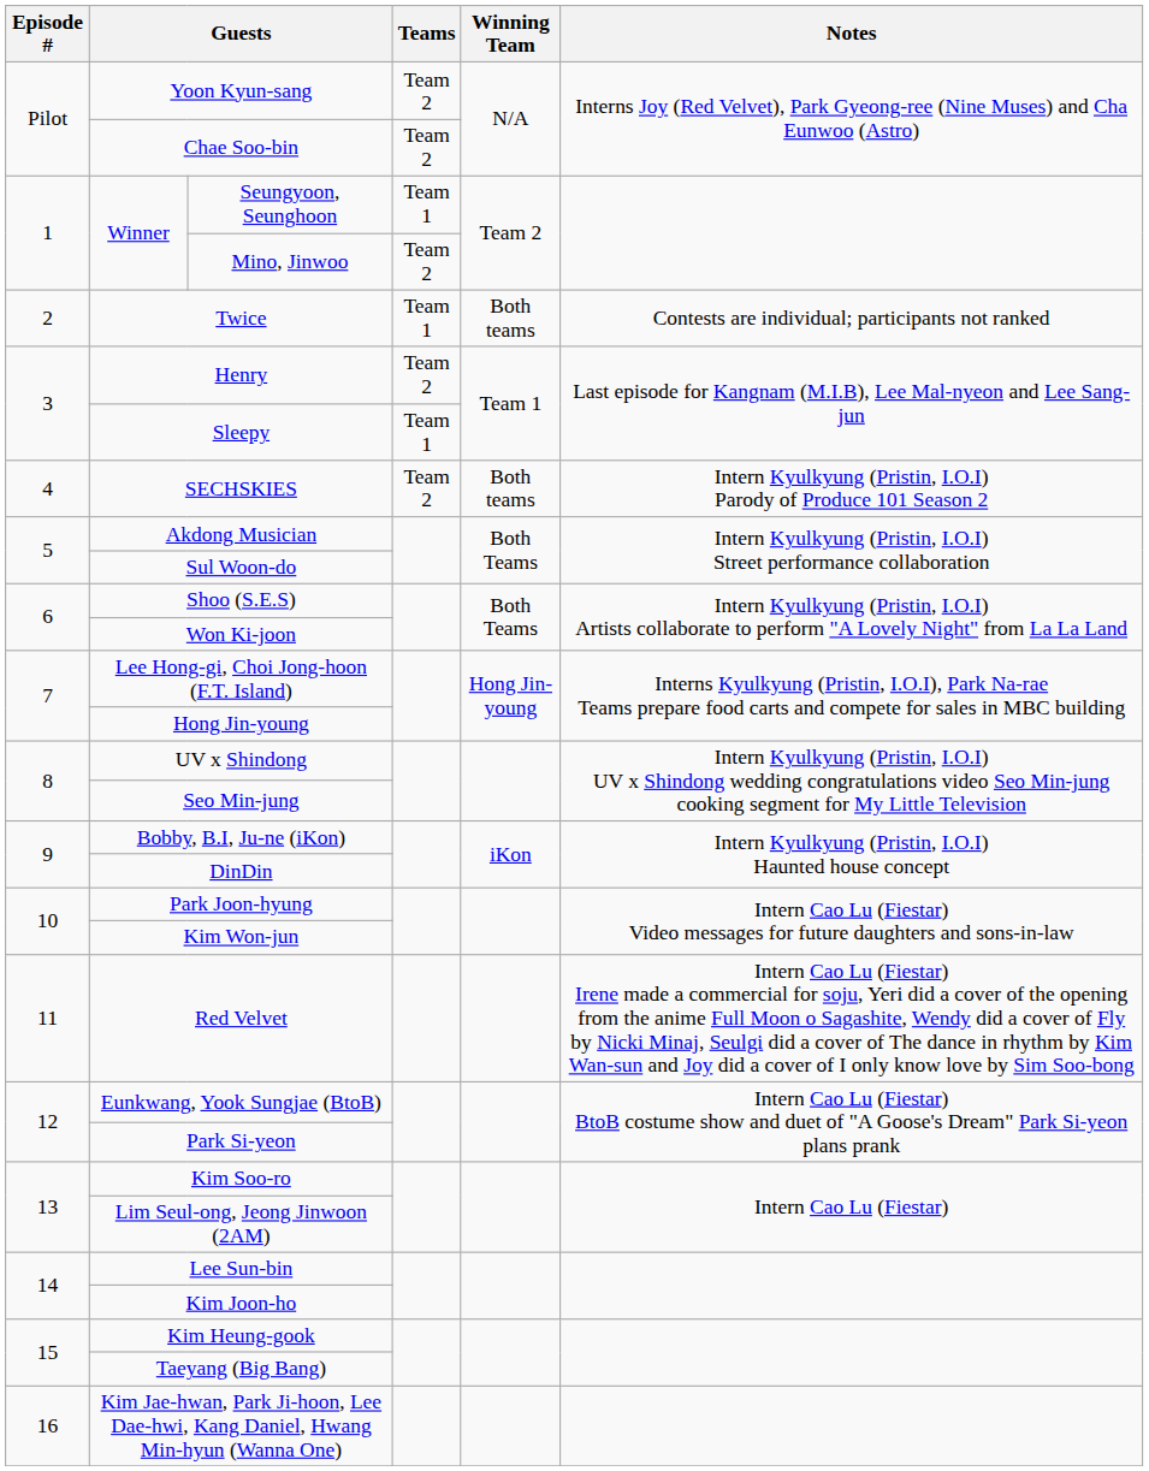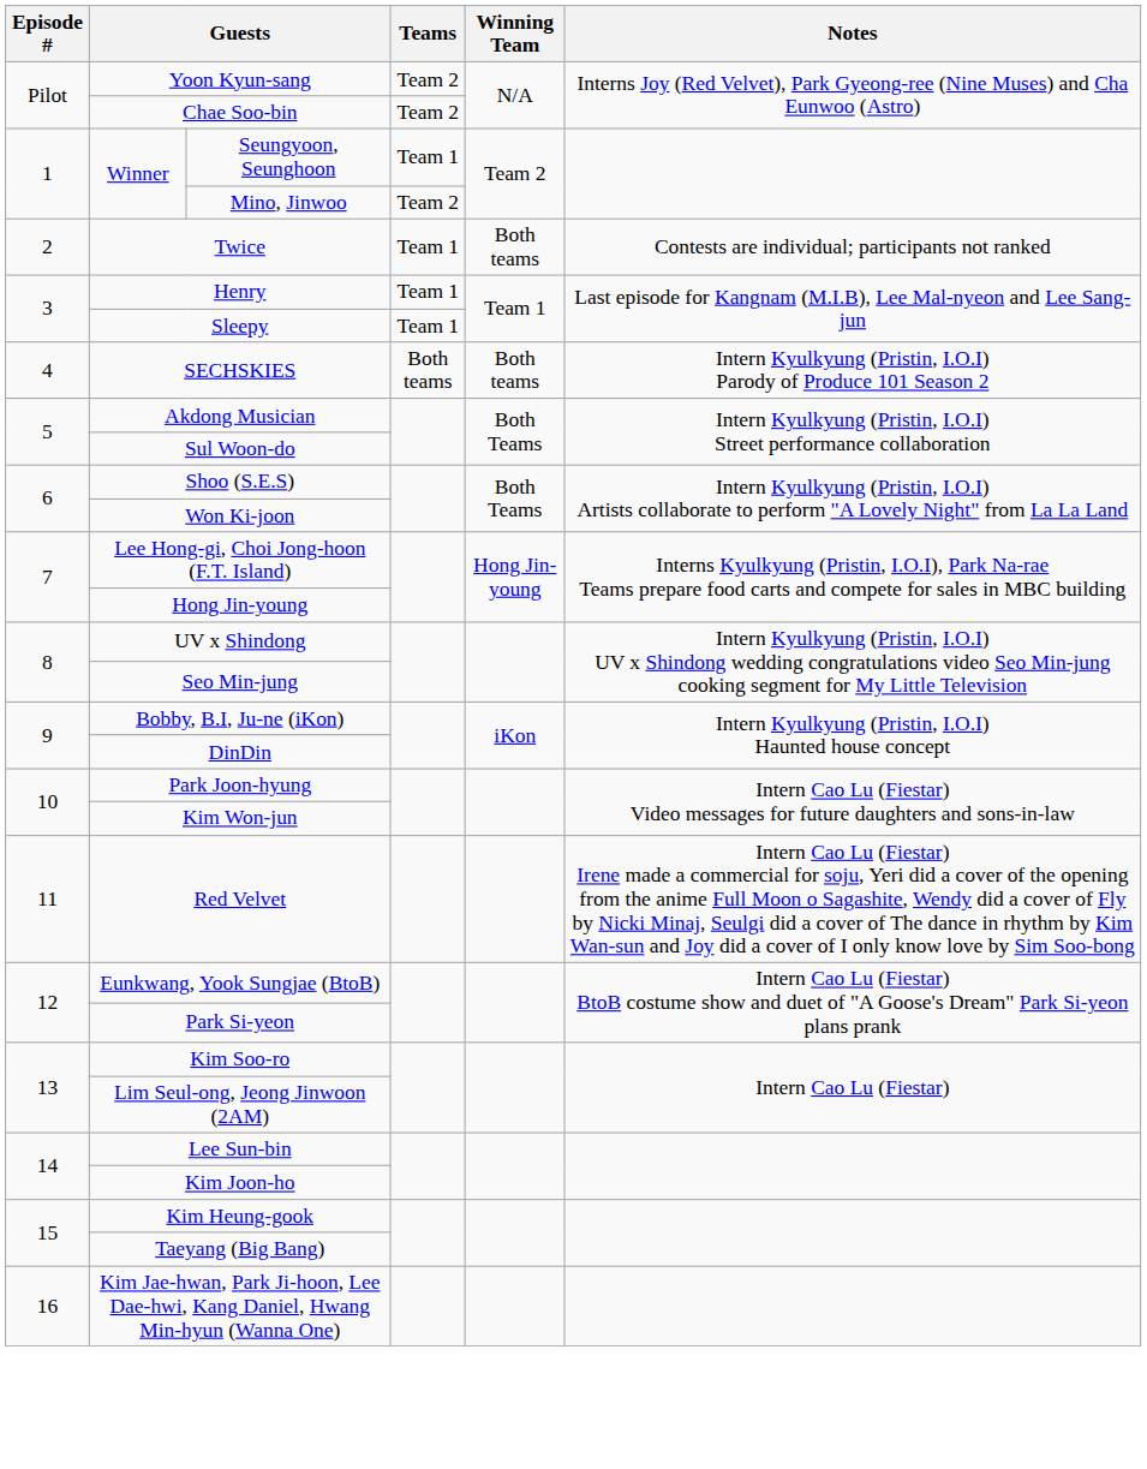Henry | Teams: Team 2 -> Team 1
SECHSKIES | Teams: Team 2 -> Both teams
